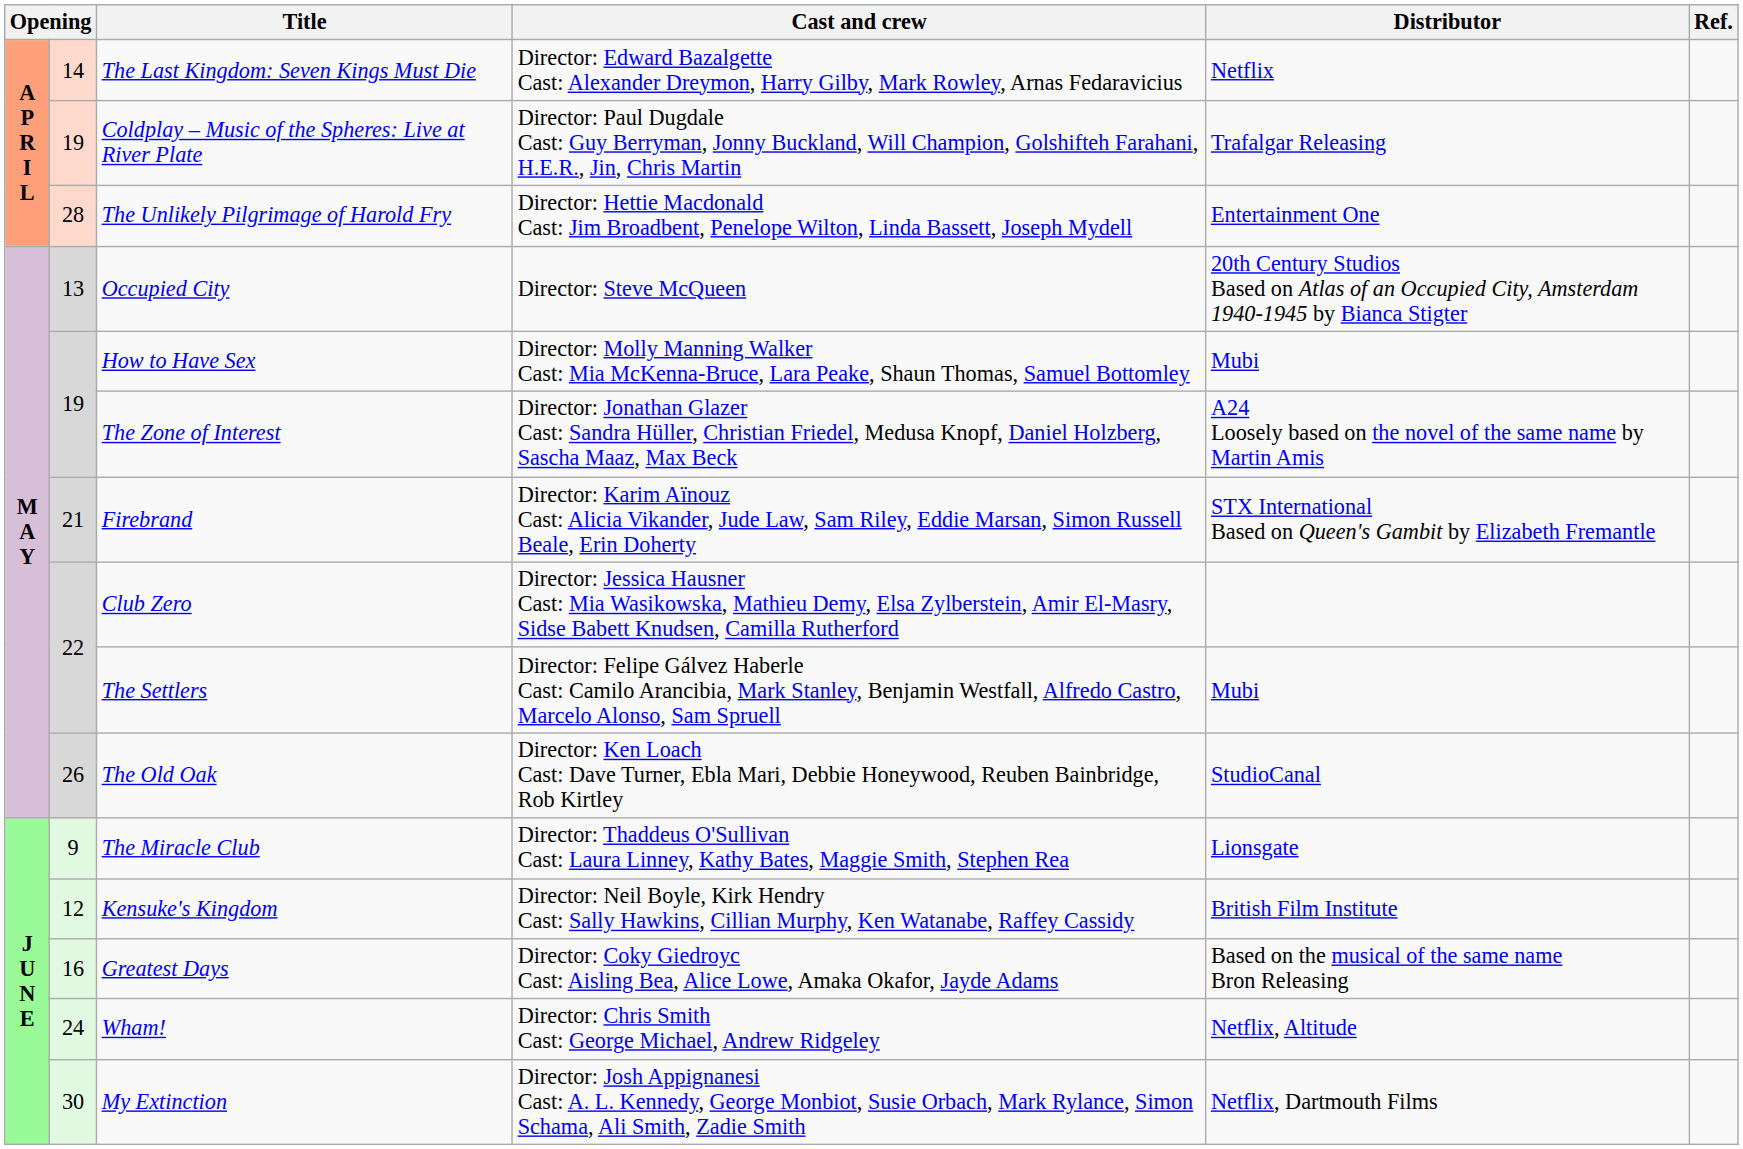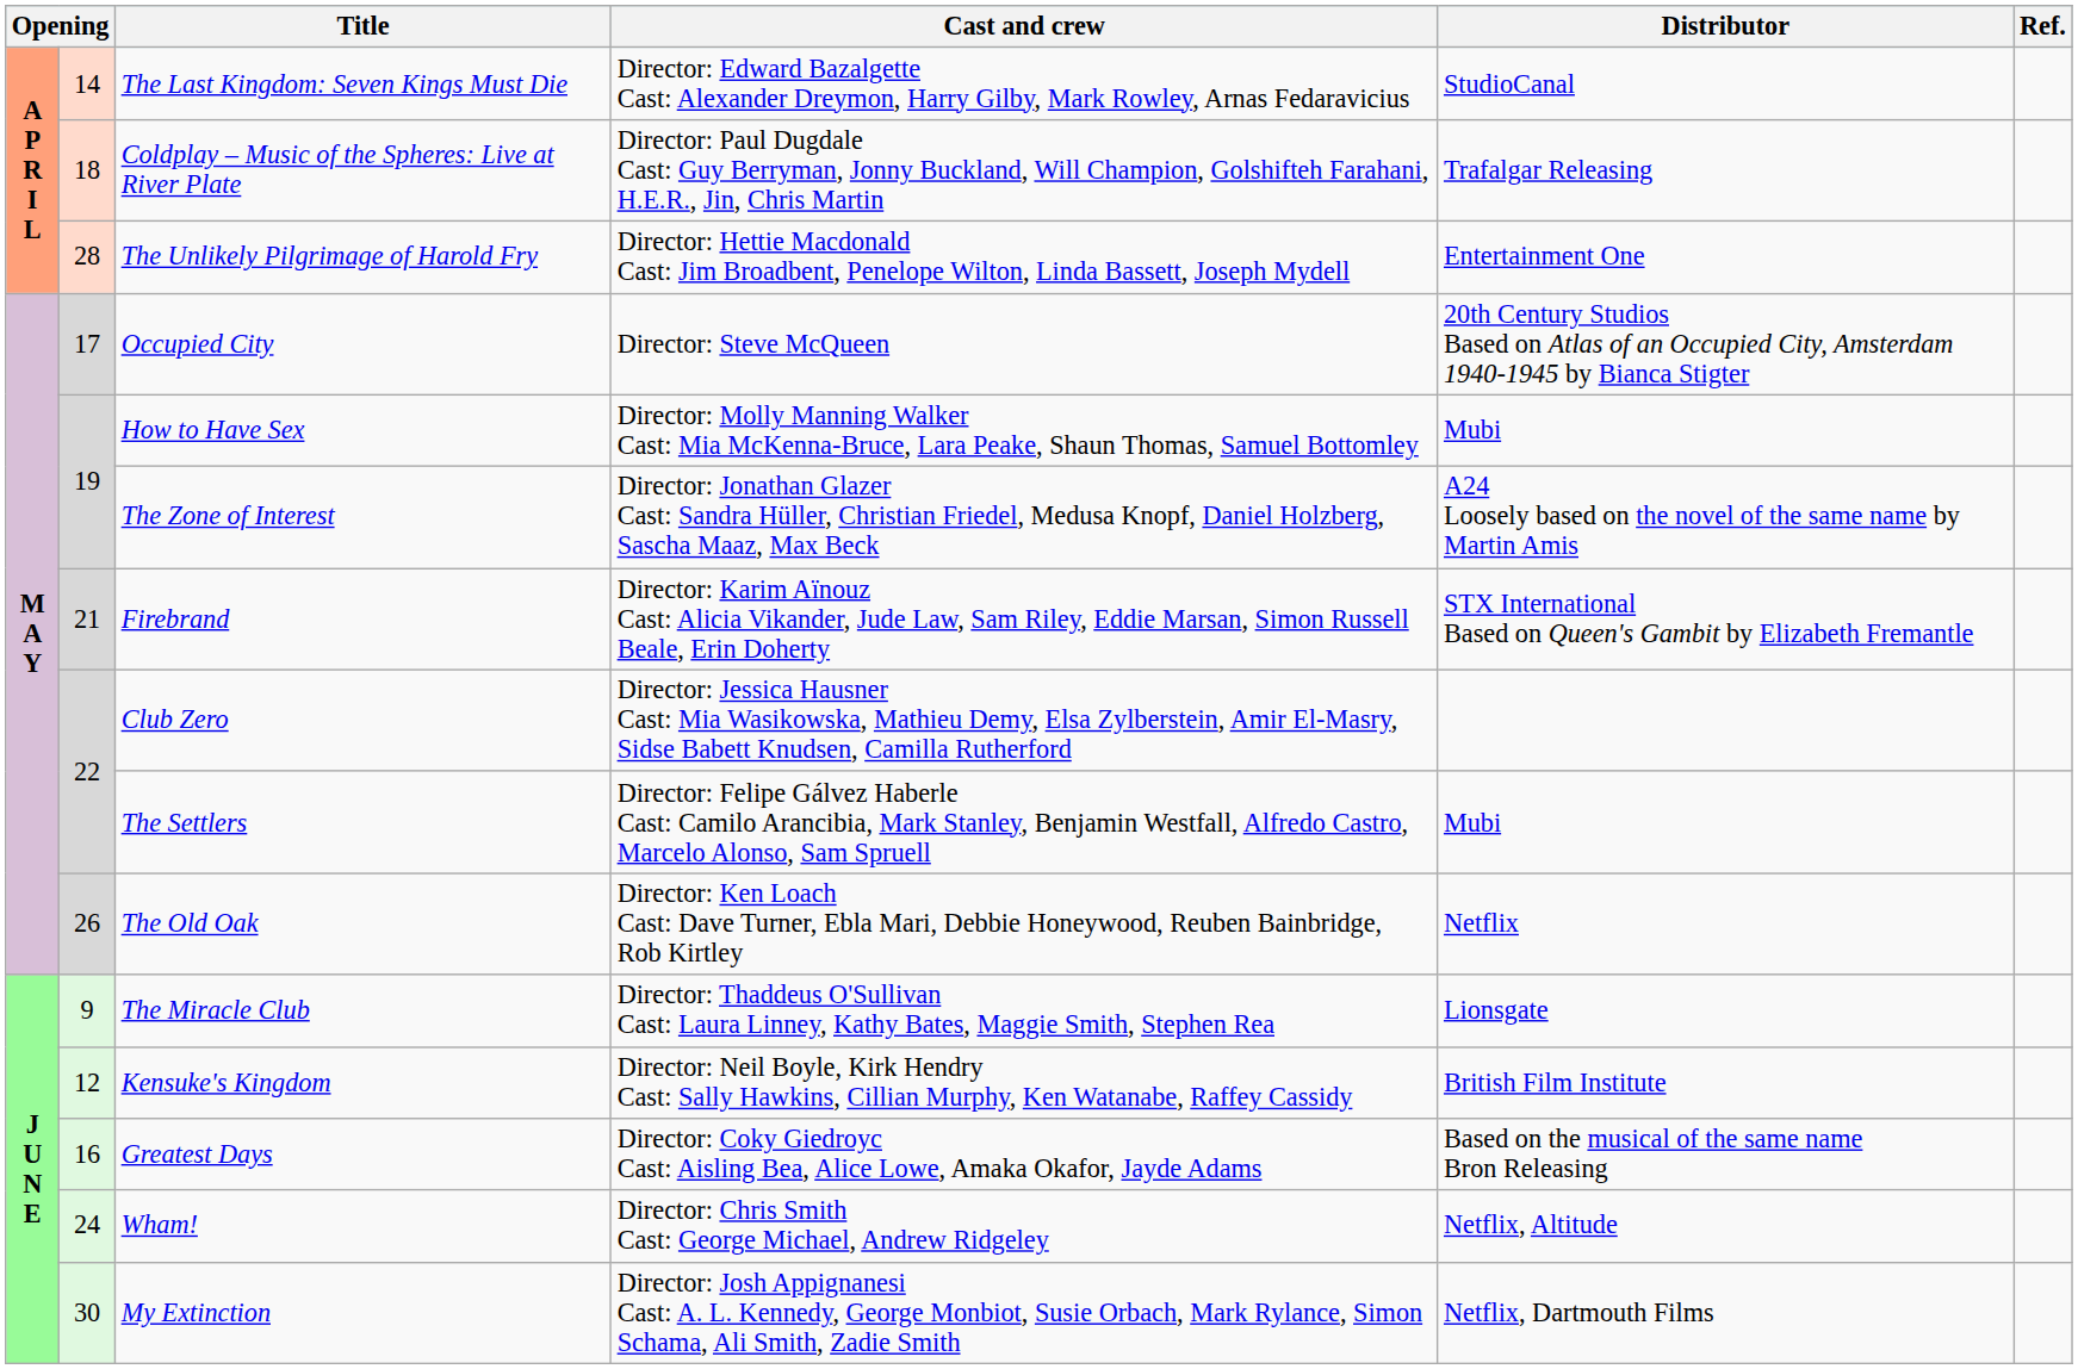The Last Kingdom: Seven Kings Must Die | Distributor: Netflix -> StudioCanal
Coldplay – Music of the Spheres: Live at River Plate | column 2: 19 -> 18
Occupied City | column 2: 13 -> 17
The Old Oak | Distributor: StudioCanal -> Netflix
